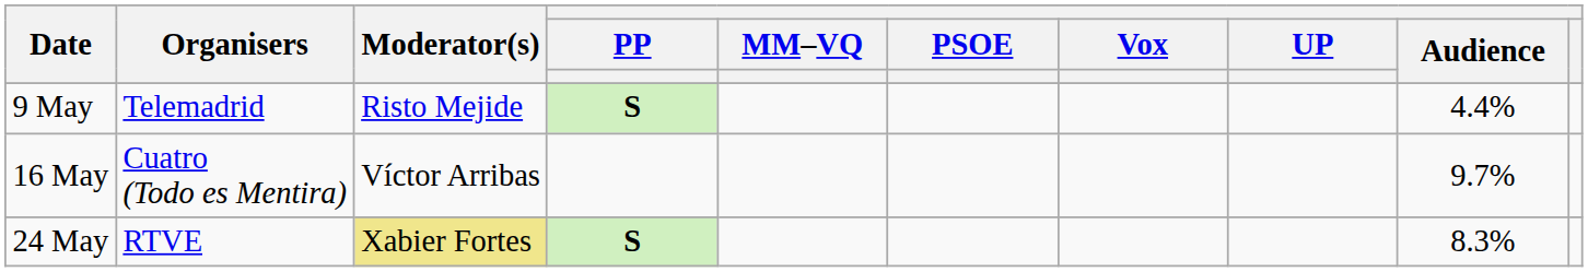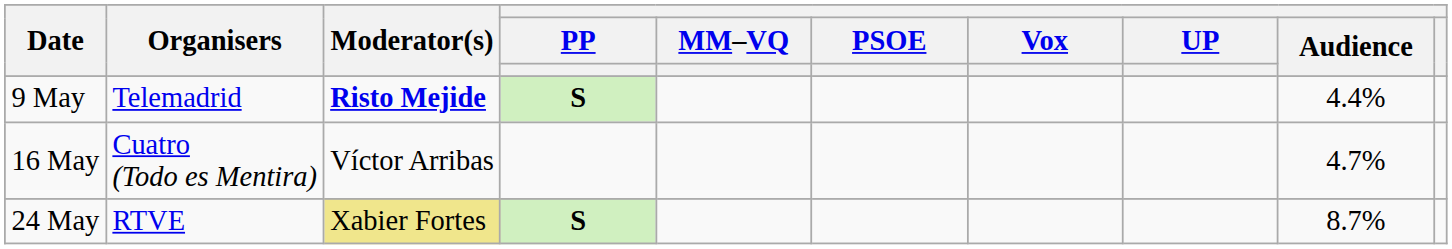9 May | Moderator(s): normal -> bold
16 May | Audience: 9.7% -> 4.7%
24 May | Audience: 8.3% -> 8.7%
